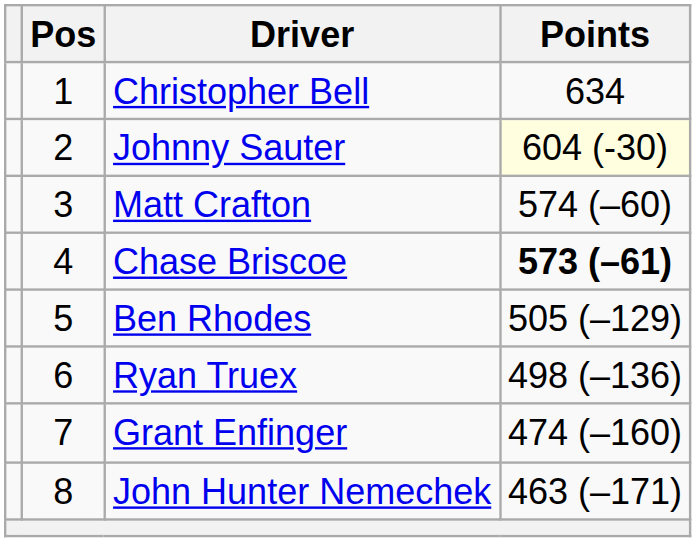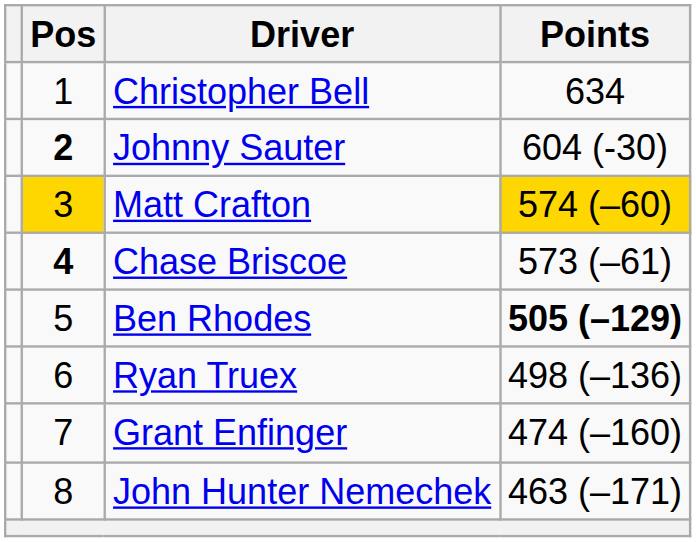Johnny Sauter | Pos: normal -> bold
Johnny Sauter | Points: lightyellow background -> no background
Matt Crafton | Pos: no background -> gold background
Matt Crafton | Points: no background -> gold background
Chase Briscoe | Pos: normal -> bold
Chase Briscoe | Points: bold -> normal
Ben Rhodes | Points: normal -> bold
